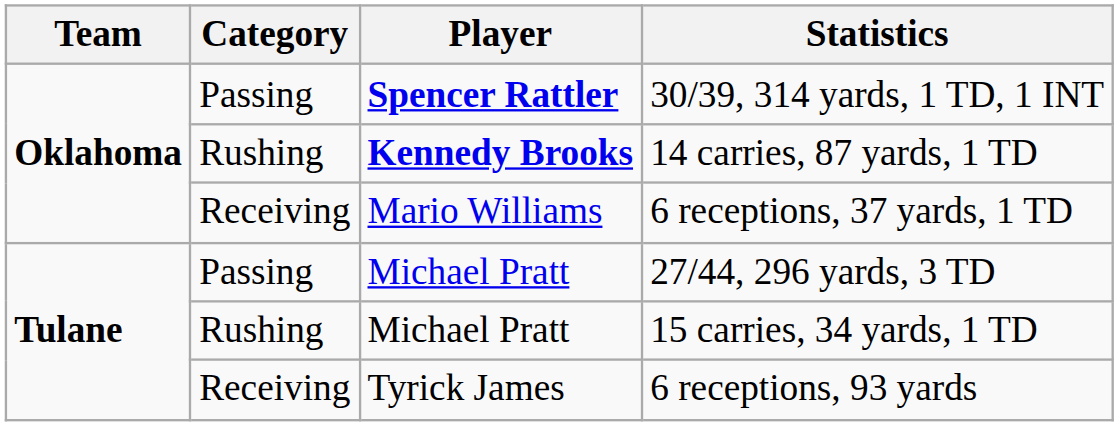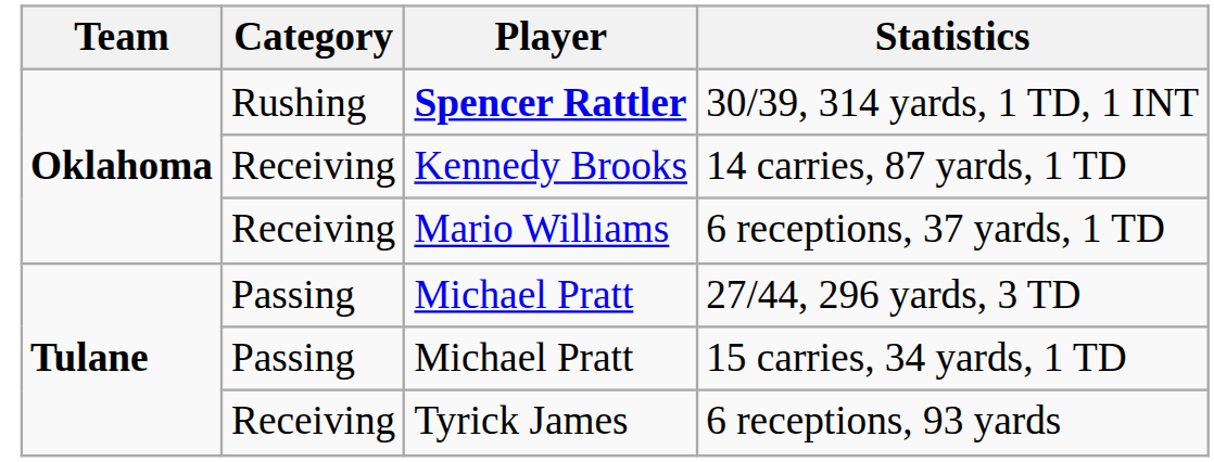30/39, 314 yards, 1 TD, 1 INT | Category: Passing -> Rushing
14 carries, 87 yards, 1 TD | Category: Rushing -> Receiving
14 carries, 87 yards, 1 TD | Player: bold -> normal
15 carries, 34 yards, 1 TD | Category: Rushing -> Passing
